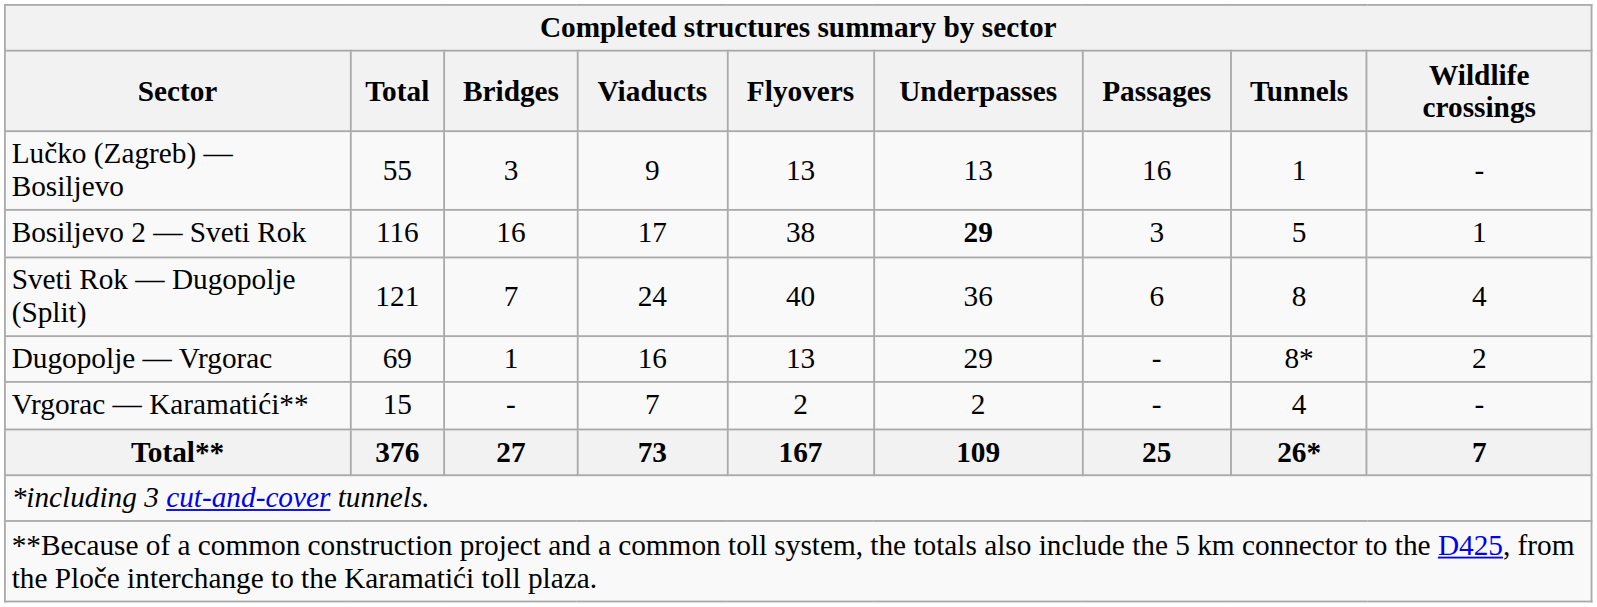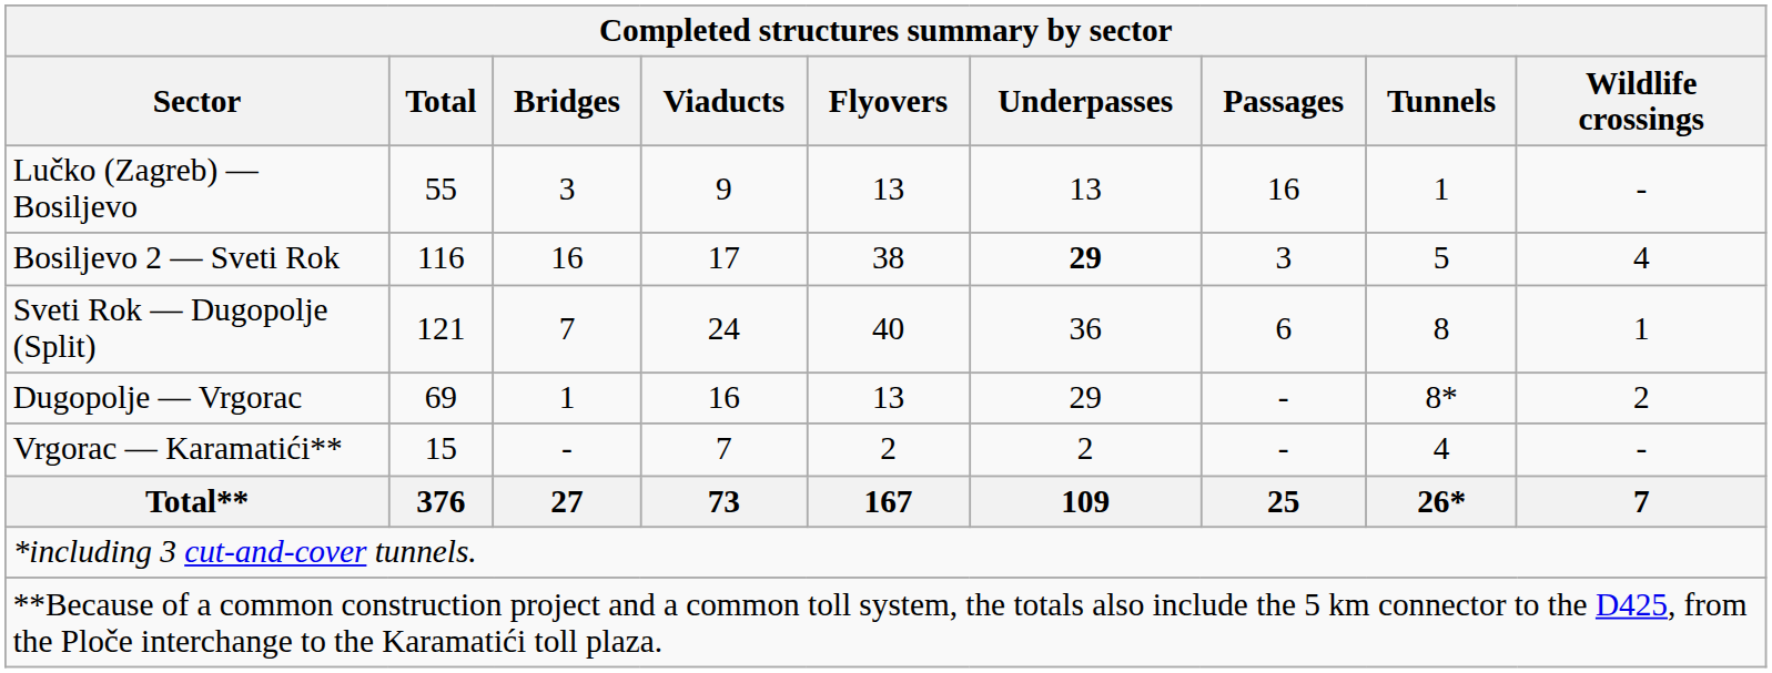Bosiljevo 2 — Sveti Rok | Wildlife crossings: 1 -> 4
Sveti Rok — Dugopolje (Split) | Wildlife crossings: 4 -> 1
